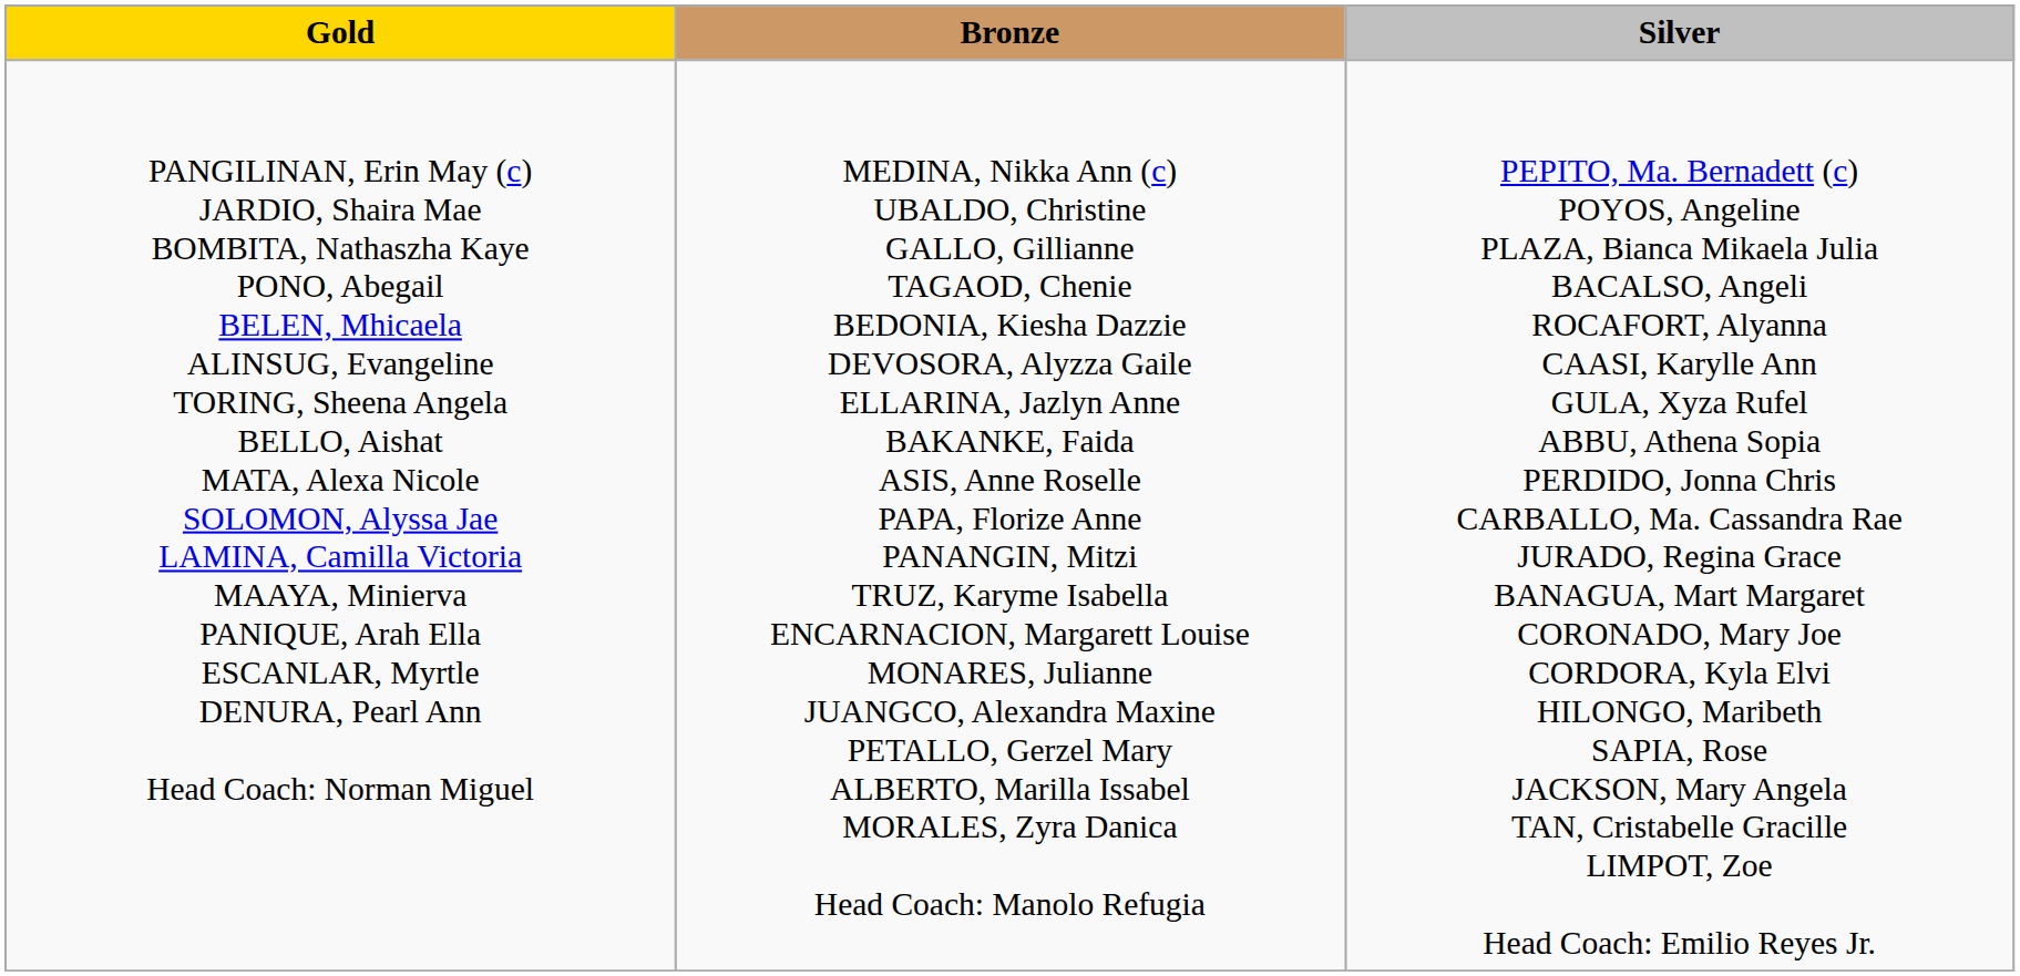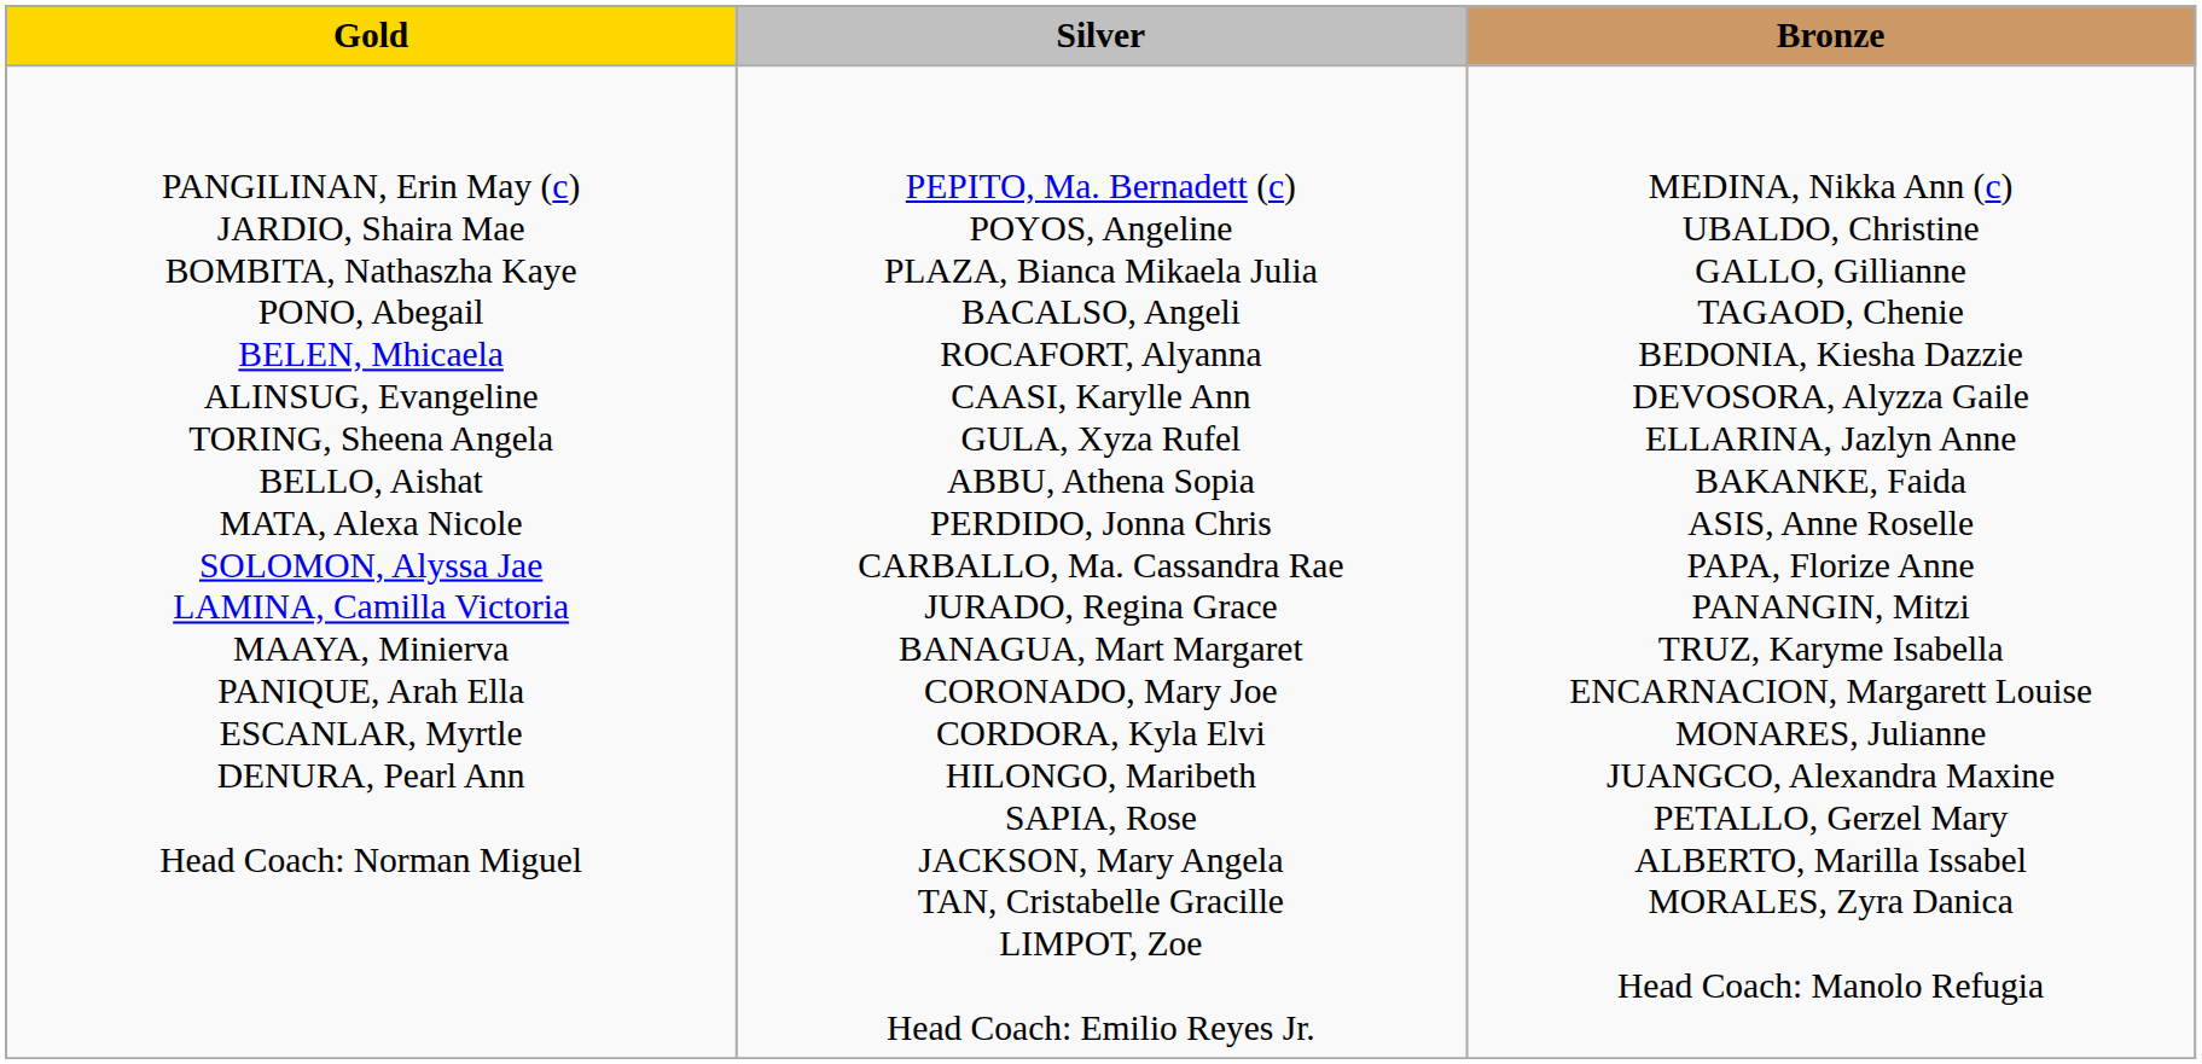columns swapped: Silver <-> Bronze
